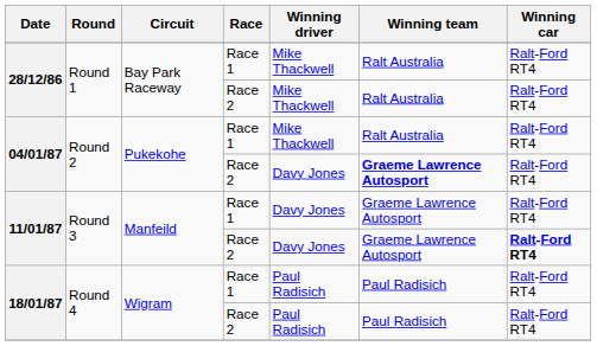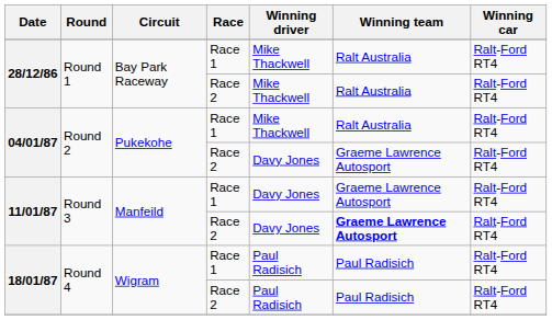04/01/87 / Race 2 | Winning team: bold -> normal
11/01/87 / Race 2 | Winning team: normal -> bold
11/01/87 / Race 2 | Winning car: bold -> normal
